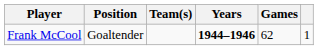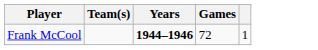- column: Position | Goaltender
Frank McCool | Games: 62 -> 72
